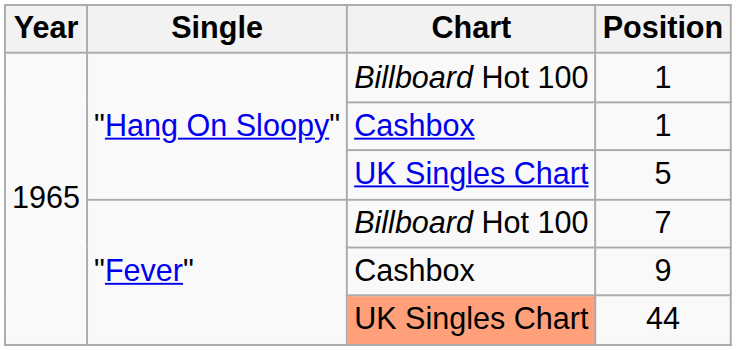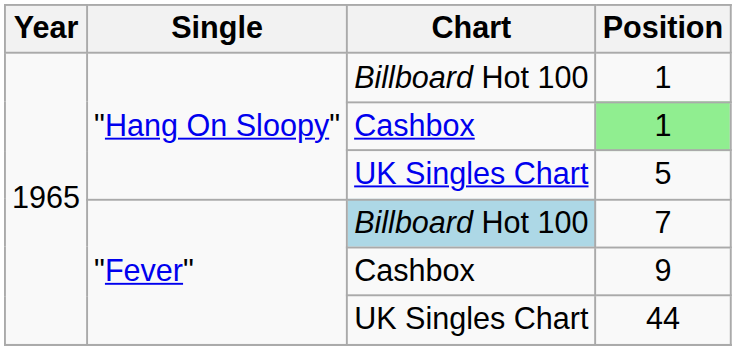Cashbox / 1 | Position: no background -> lightgreen background
7 | Chart: no background -> lightblue background
44 | Chart: lightsalmon background -> no background
